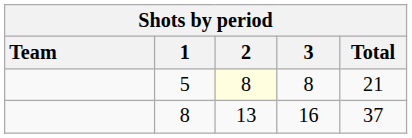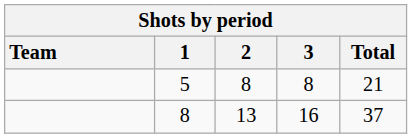5 | 2: lightyellow background -> no background
